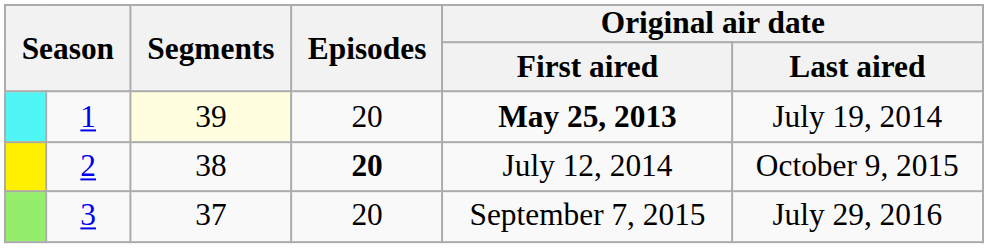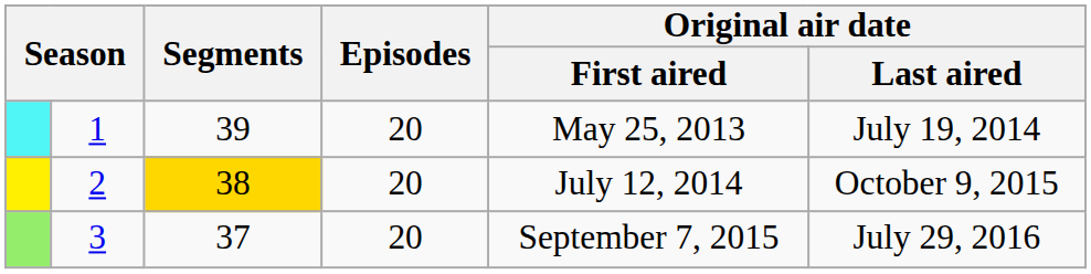1 | Segments: lightyellow background -> no background
1 | Original air date / First aired: bold -> normal
2 | Segments: no background -> gold background
2 | Episodes: bold -> normal
